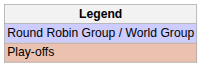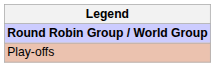row 2 | column 1: normal -> bold
